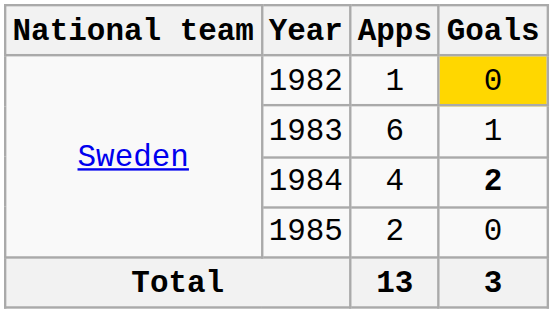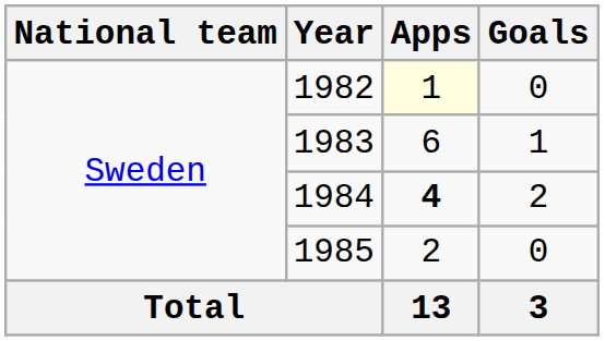1982 | Apps: no background -> lightyellow background
1982 | Goals: gold background -> no background
1984 | Apps: normal -> bold
1984 | Goals: bold -> normal
